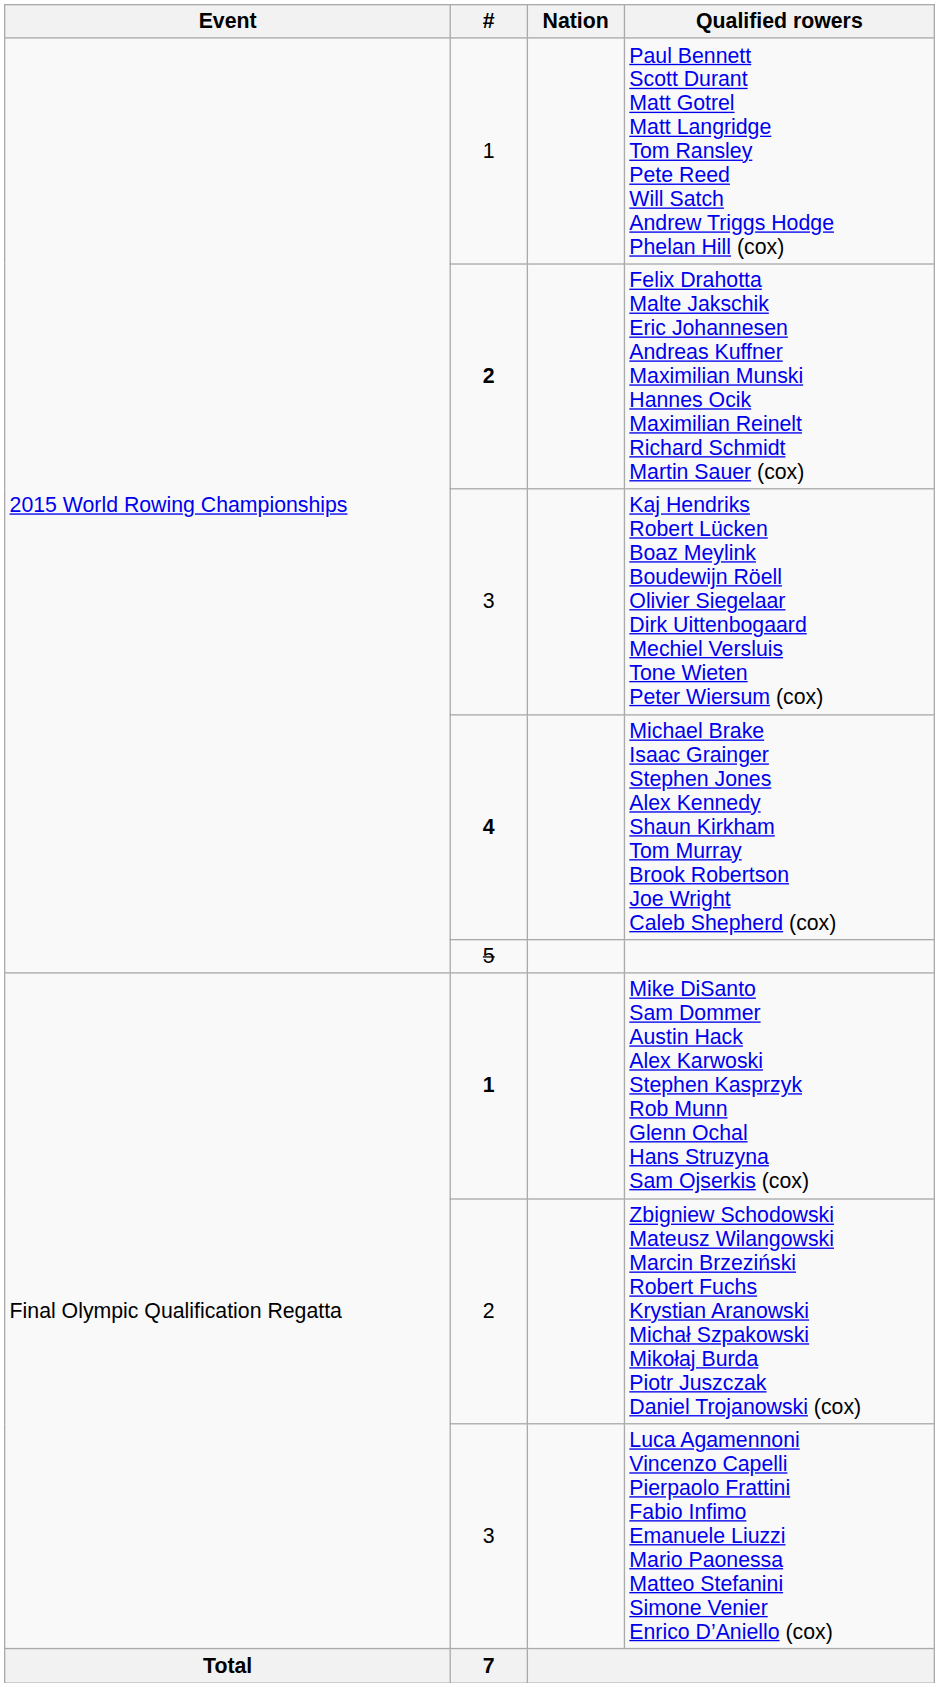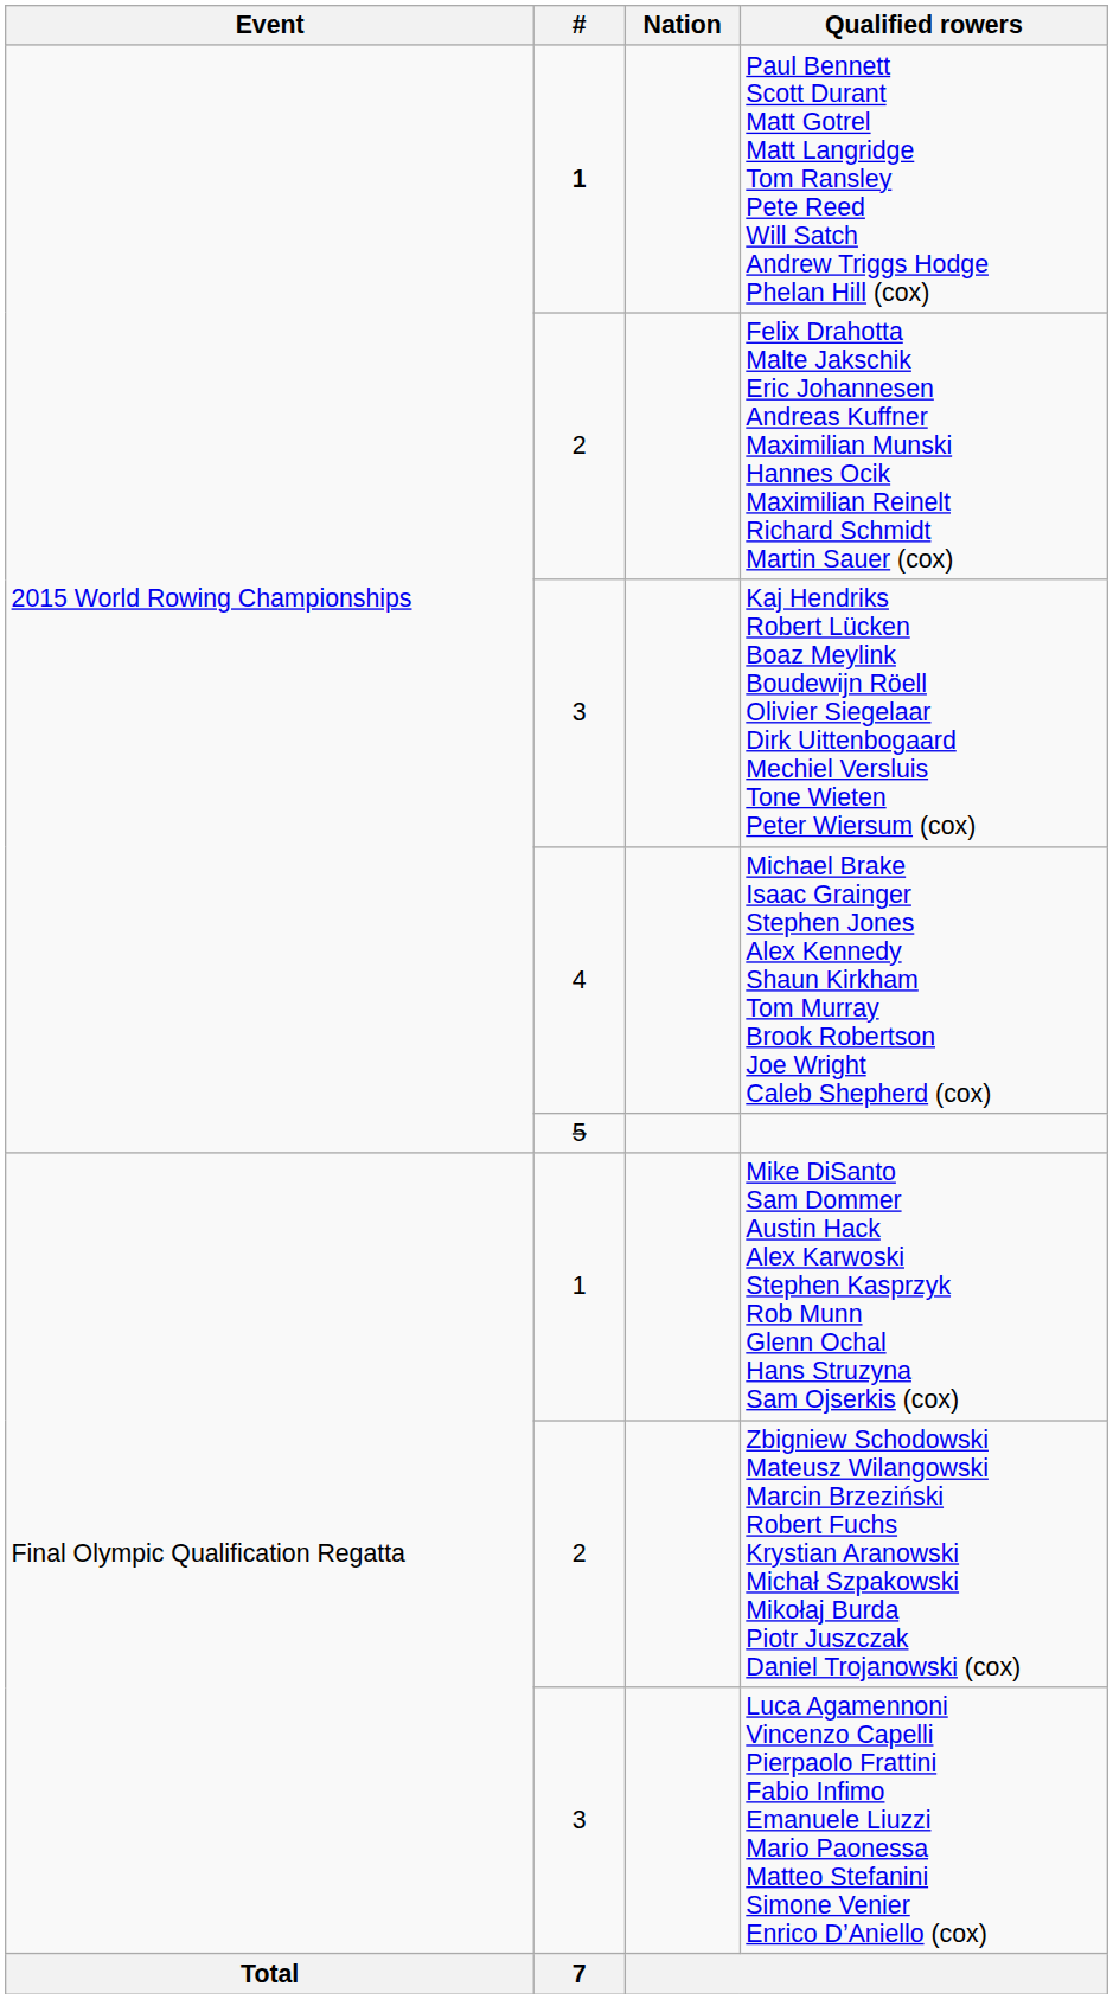row 2 | #: normal -> bold
row 3 | #: bold -> normal
row 5 | #: bold -> normal
row 7 | #: bold -> normal
